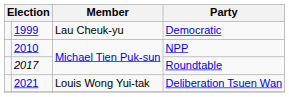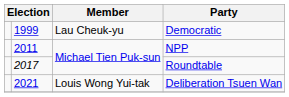NPP | column 2: 2010 -> 2011
